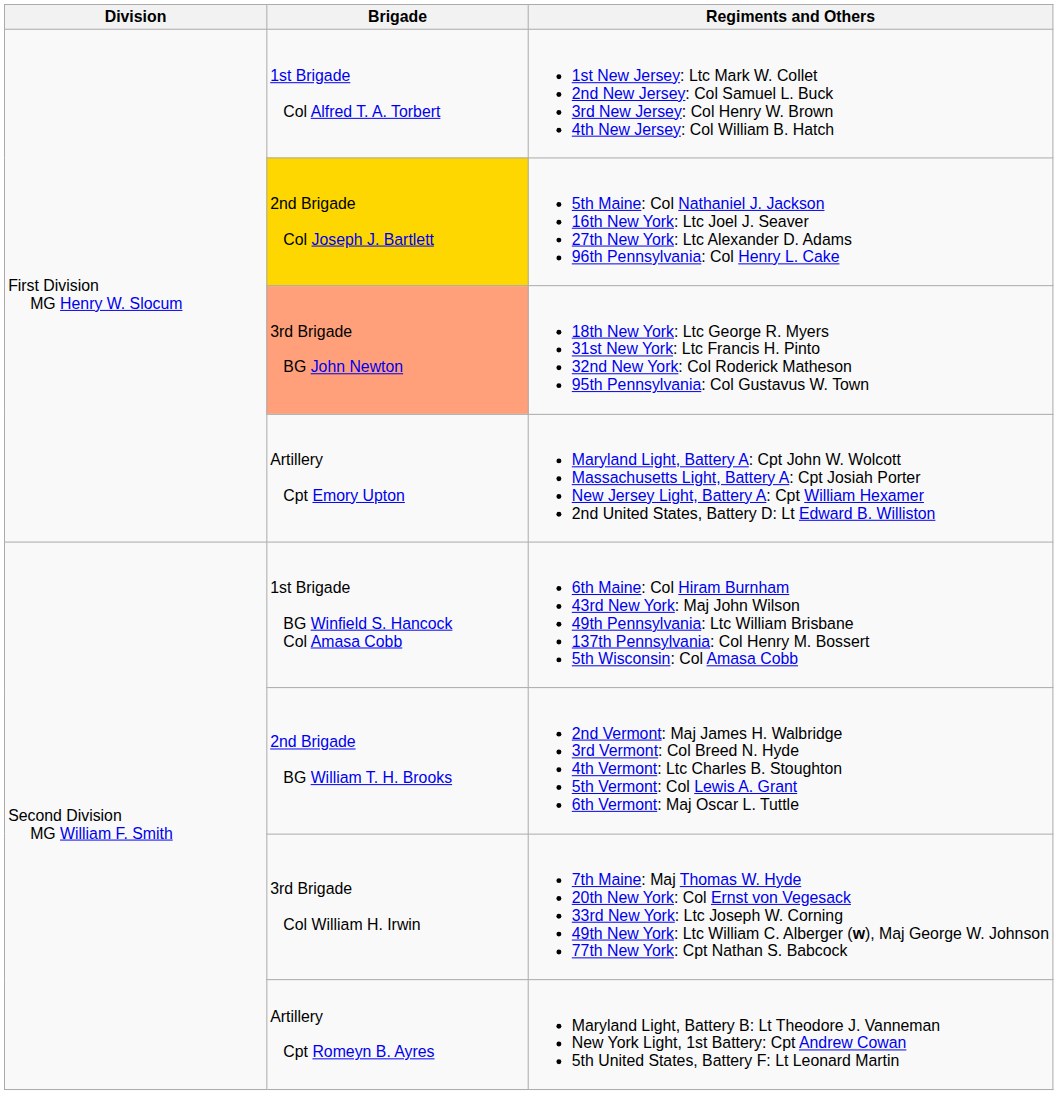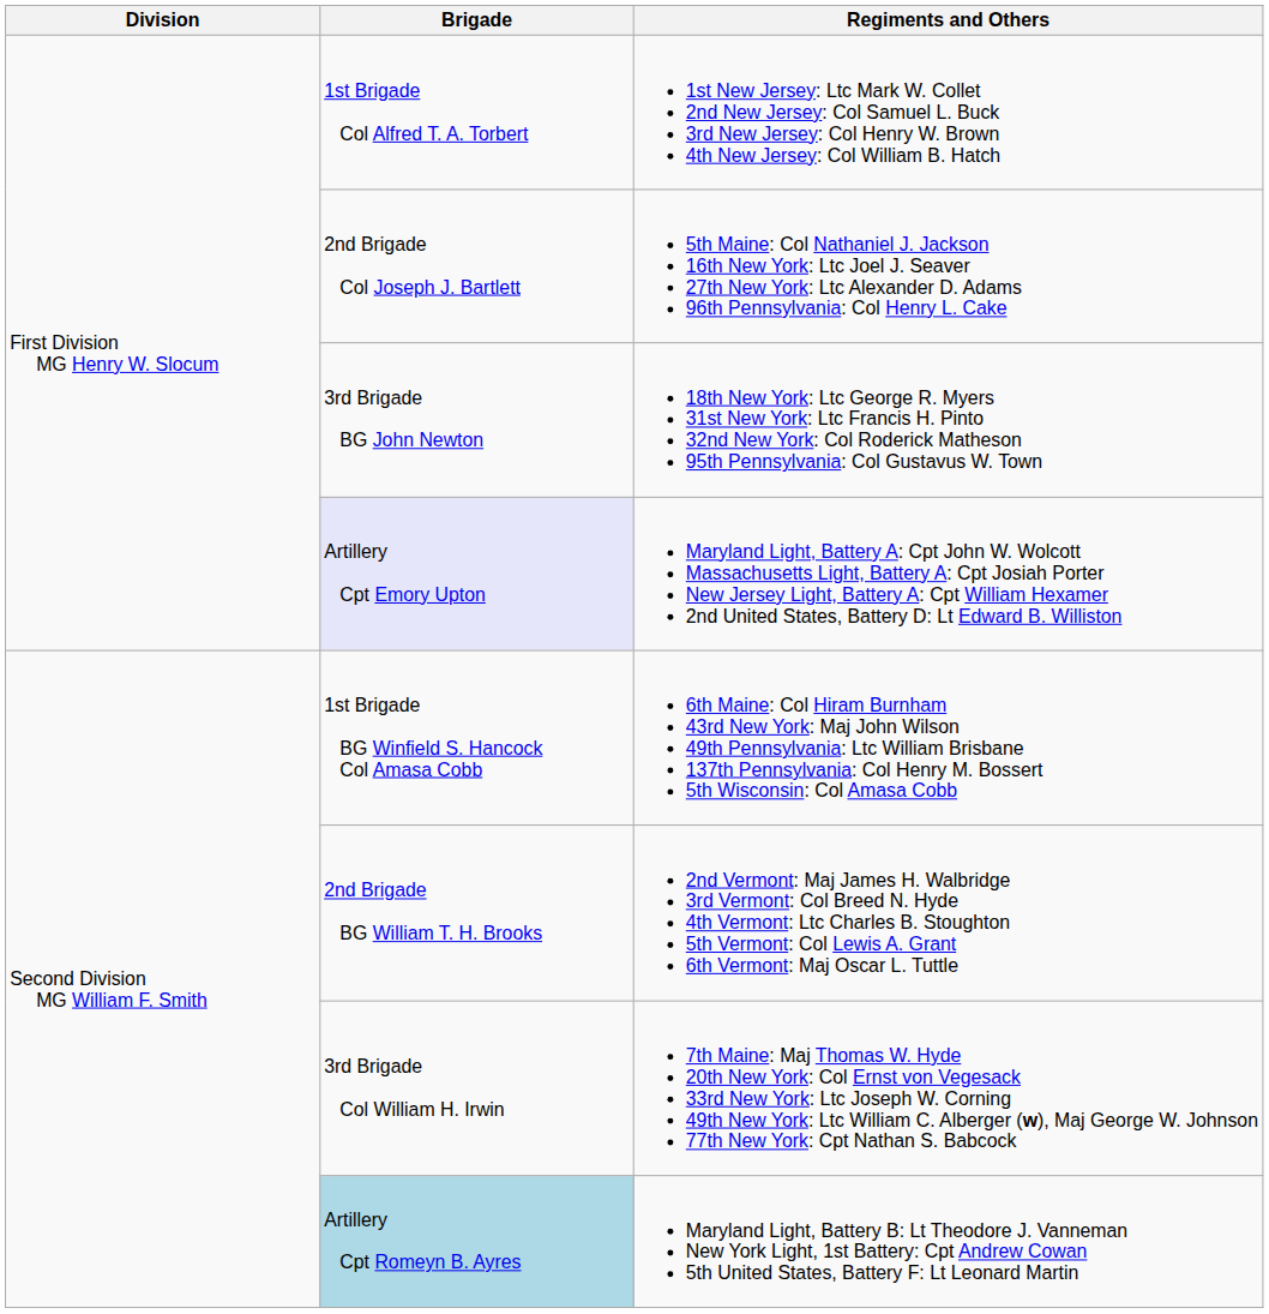2nd Brigade Col Joseph J. Bartlett | Brigade: gold background -> no background
3rd Brigade BG John Newton | Brigade: lightsalmon background -> no background
Artillery Cpt Emory Upton | Brigade: no background -> lavender background
Artillery Cpt Romeyn B. Ayres | Brigade: no background -> lightblue background
